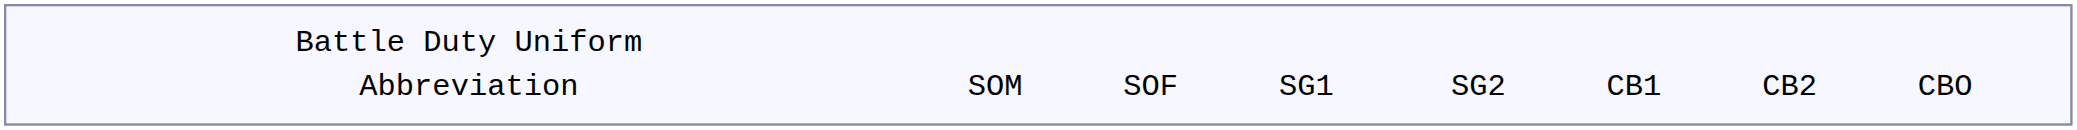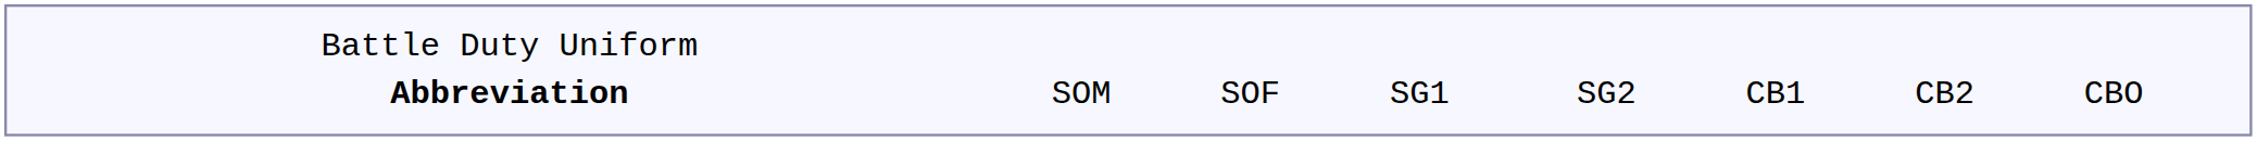Abbreviation | column 1: normal -> bold
